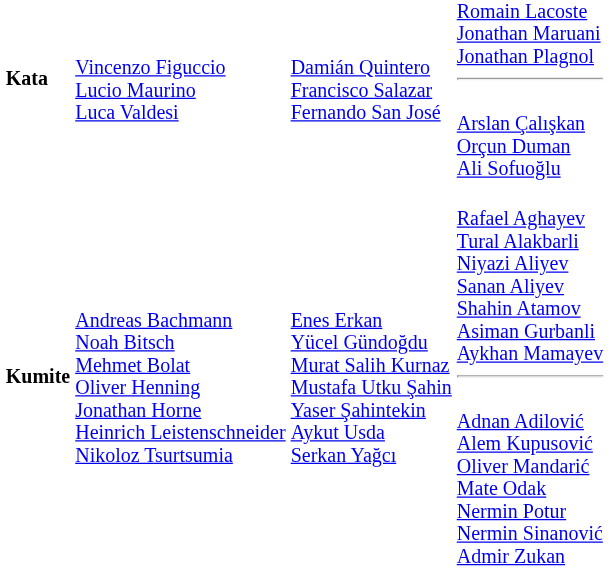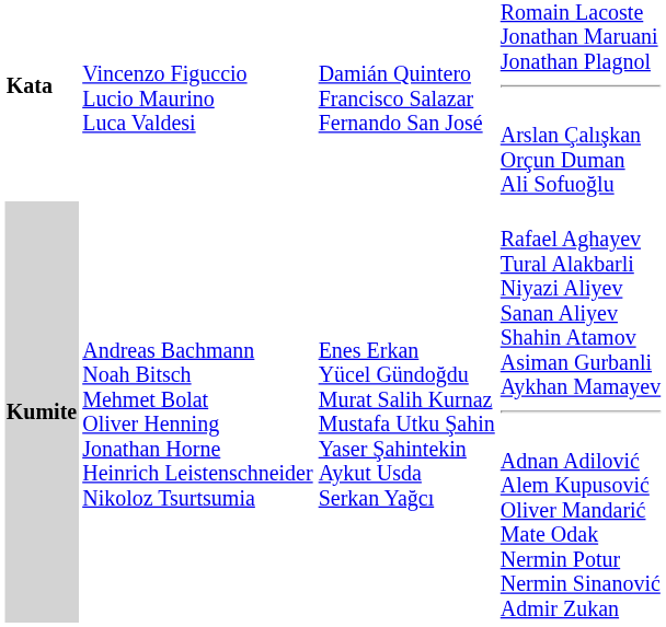Kumite | column 1: no background -> lightgrey background
